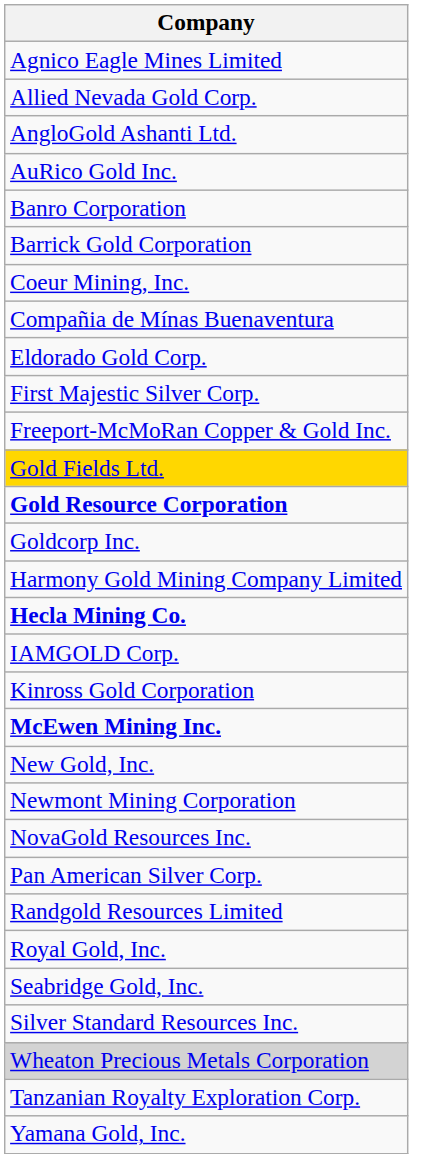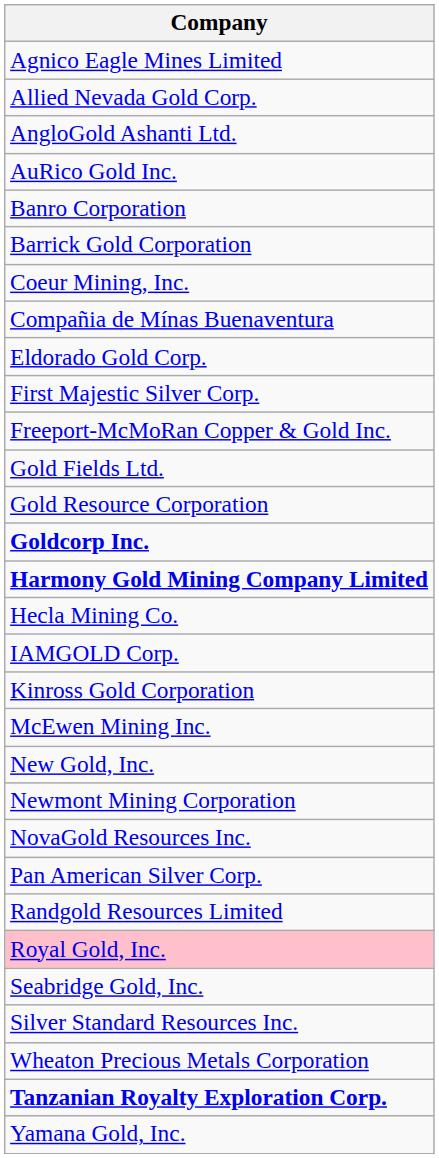row 13 | column 1: gold background -> no background
row 14 | column 1: bold -> normal
row 15 | column 1: normal -> bold
row 16 | column 1: normal -> bold
row 17 | column 1: bold -> normal
row 20 | column 1: bold -> normal
row 26 | column 1: no background -> pink background
row 29 | column 1: lightgrey background -> no background
row 30 | column 1: normal -> bold
